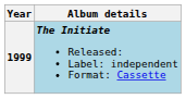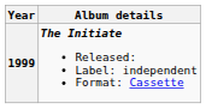1999 | Album details: lightblue background -> no background
